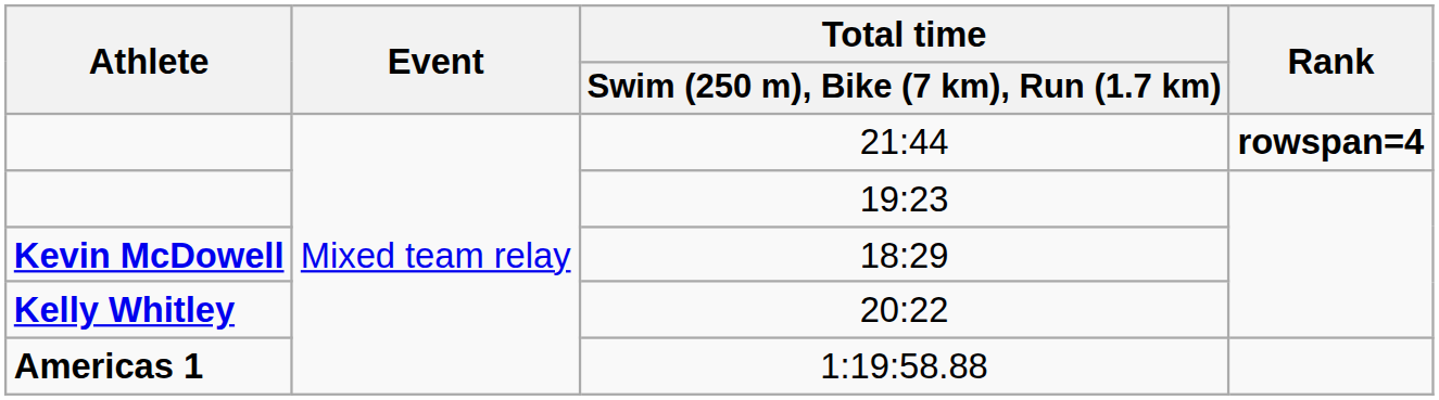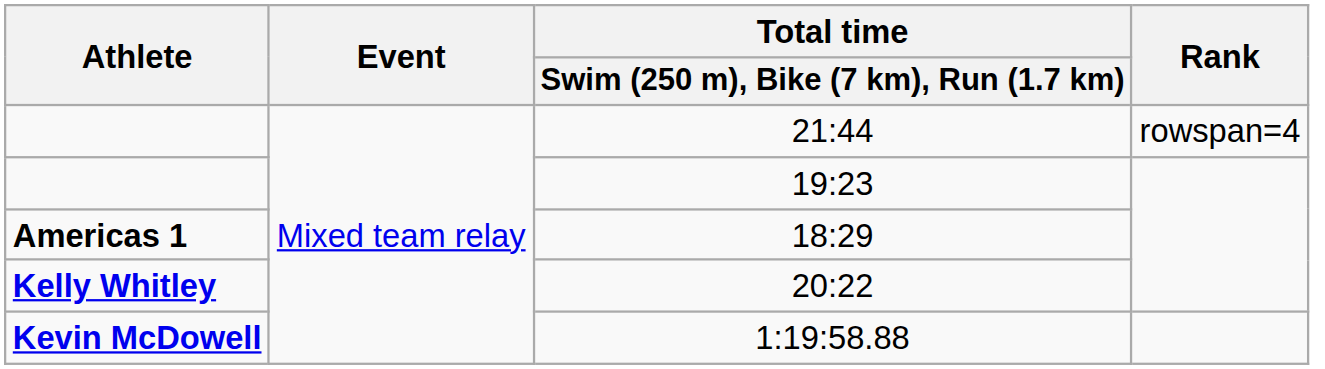21:44 | Rank: bold -> normal
18:29 | Athlete: Kevin McDowell -> Americas 1
1:19:58.88 | Athlete: Americas 1 -> Kevin McDowell
